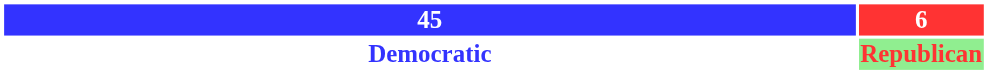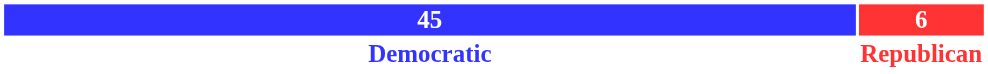Democratic | column 2: lightgreen background -> no background
